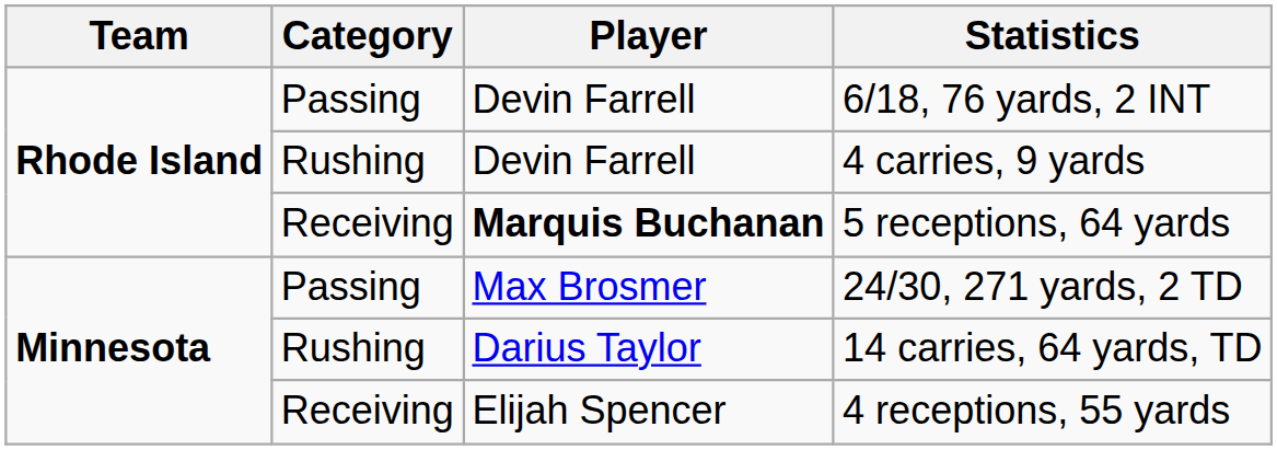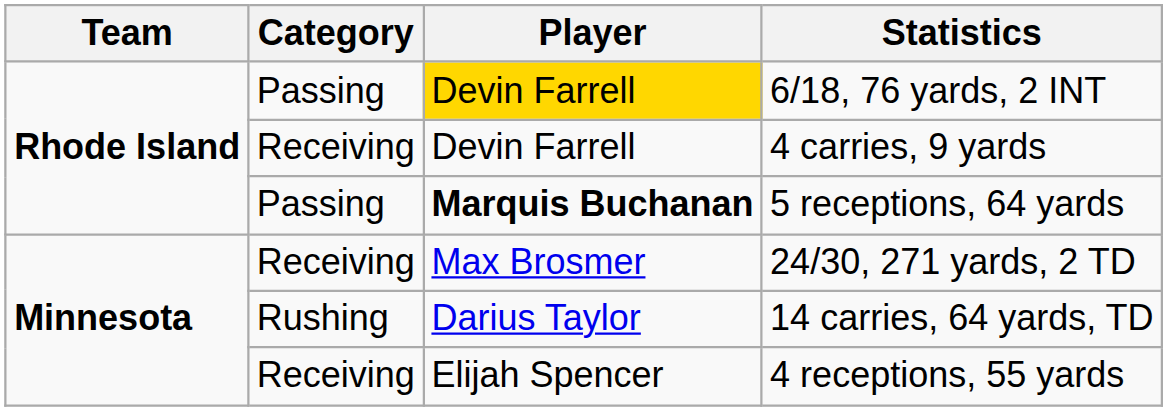6/18, 76 yards, 2 INT | Player: no background -> gold background
4 carries, 9 yards | Category: Rushing -> Receiving
5 receptions, 64 yards | Category: Receiving -> Passing
24/30, 271 yards, 2 TD | Category: Passing -> Receiving
